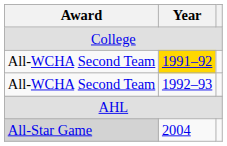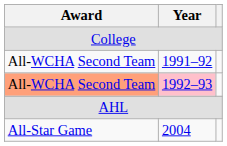1991–92 | Year: gold background -> no background
1992–93 | Award: no background -> lightsalmon background
1992–93 | Year: no background -> pink background
2004 | Award: lightgrey background -> no background
